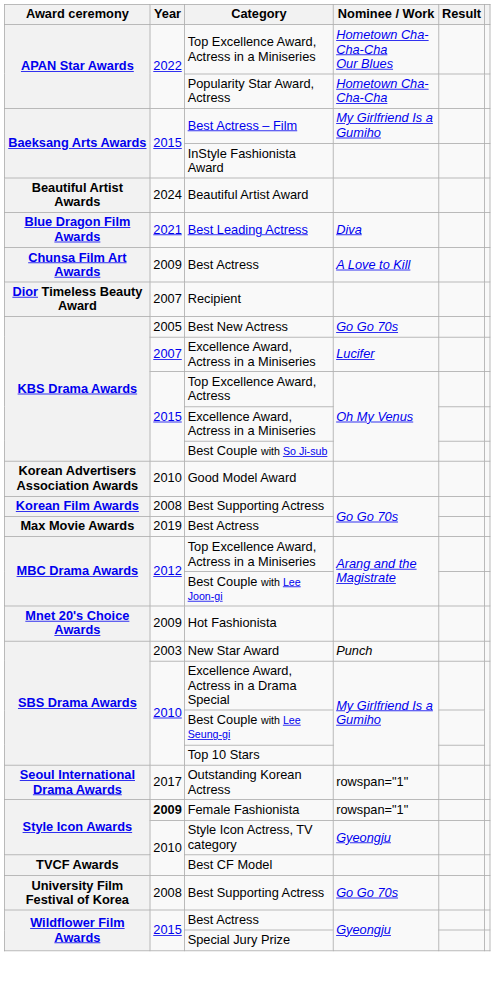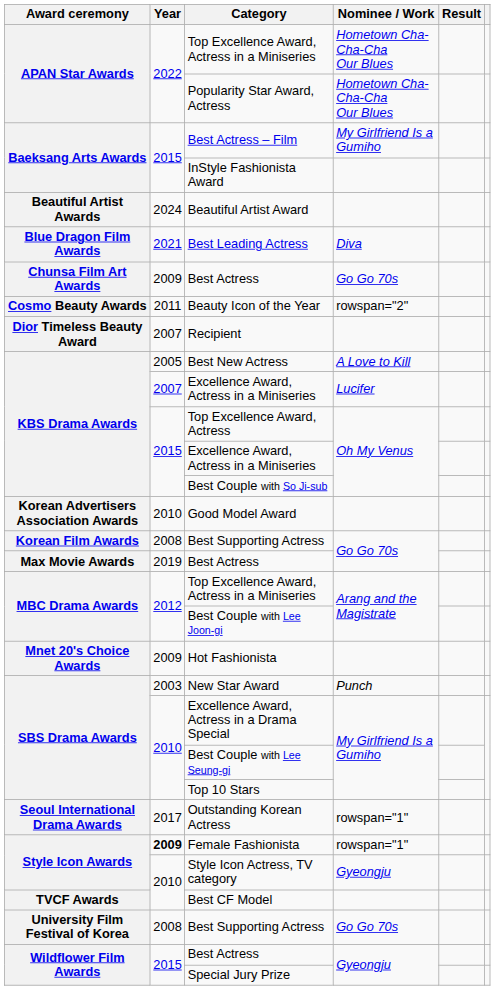Popularity Star Award, Actress | Nominee / Work: Hometown Cha-Cha-Cha -> Hometown Cha-Cha-Cha Our Blues
Chunsa Film Art Awards / Best Actress | Nominee / Work: A Love to Kill -> Go Go 70s
+ row: Cosmo Beauty Awards | 2011 | Beauty Icon of the Year | rowspan="2"
Best New Actress | Nominee / Work: Go Go 70s -> A Love to Kill
